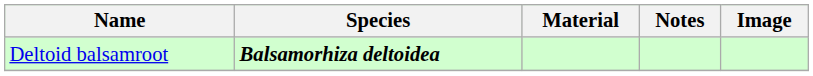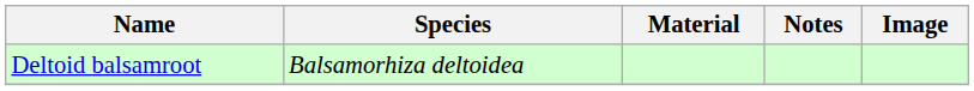Deltoid balsamroot | Species: bold -> normal
